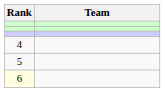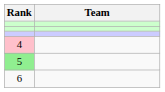row 5 | Rank: no background -> pink background
row 6 | Rank: no background -> lightgreen background
row 7 | Rank: lightyellow background -> no background
